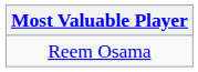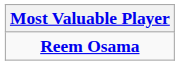row 2 | column 1: normal -> bold
